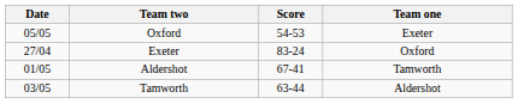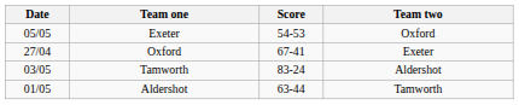columns swapped: Team one <-> Team two
row 3 | Score: 83-24 -> 67-41
row 4 | Date: 01/05 -> 03/05
row 4 | Score: 67-41 -> 83-24
row 5 | Date: 03/05 -> 01/05
